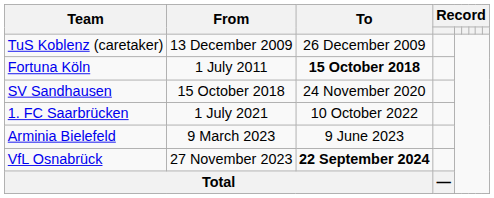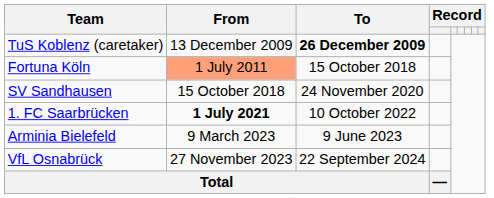TuS Koblenz (caretaker) | To: normal -> bold
Fortuna Köln | From: no background -> lightsalmon background
Fortuna Köln | To: bold -> normal
1. FC Saarbrücken | From: normal -> bold
VfL Osnabrück | To: bold -> normal
